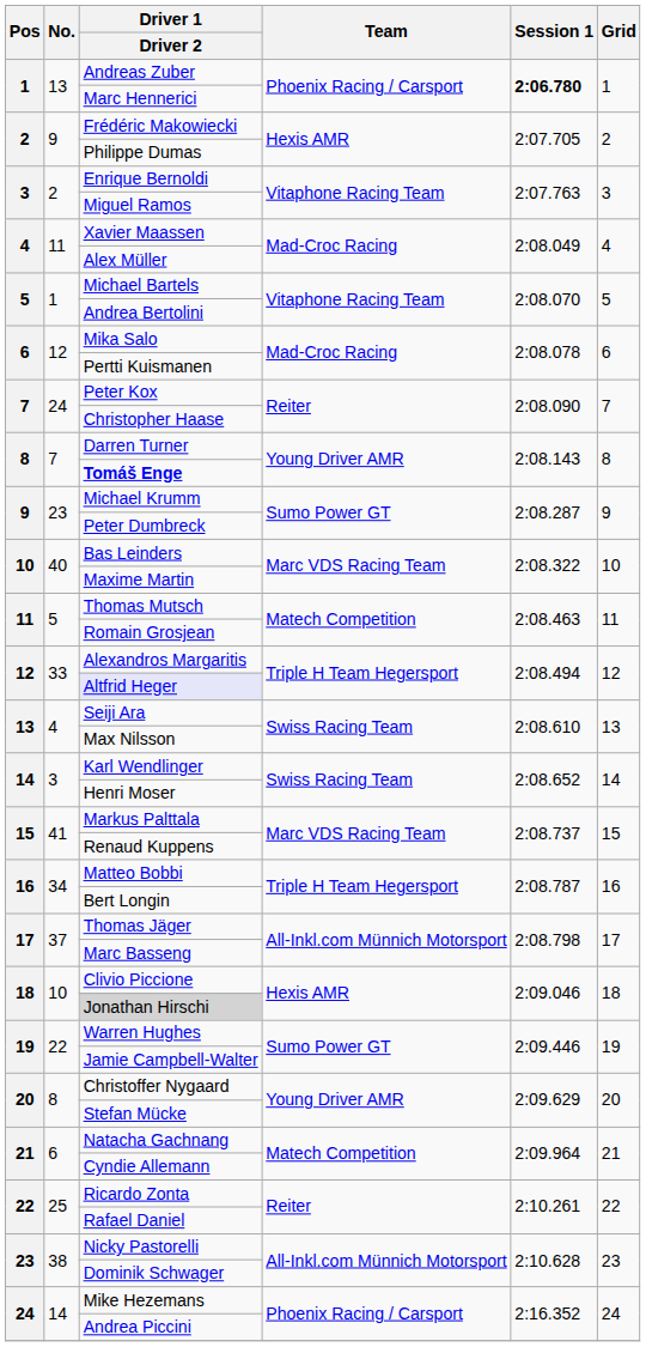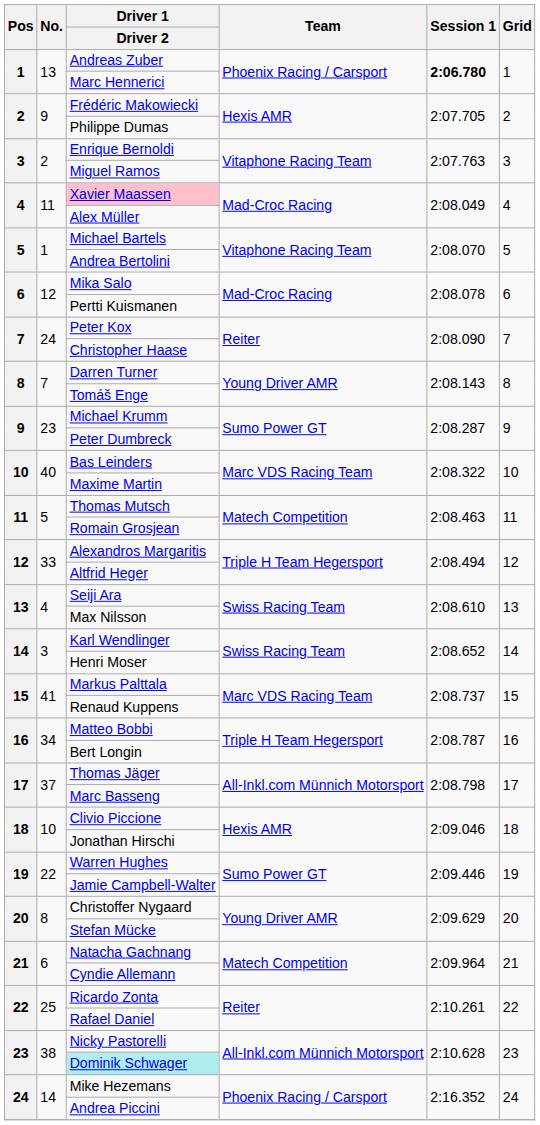Xavier Maassen | Driver 1 / Driver 2: no background -> pink background
Tomáš Enge | Driver 1 / Driver 2: bold -> normal
Altfrid Heger | Driver 1 / Driver 2: lavender background -> no background
Jonathan Hirschi | Driver 1 / Driver 2: lightgrey background -> no background
Dominik Schwager | Driver 1 / Driver 2: no background -> paleturquoise background
